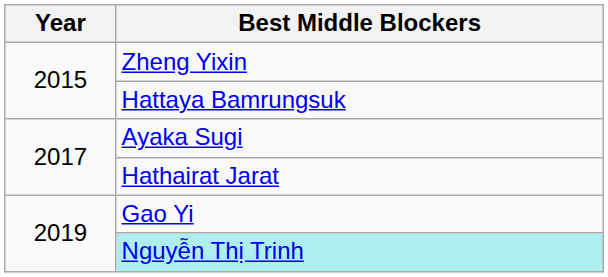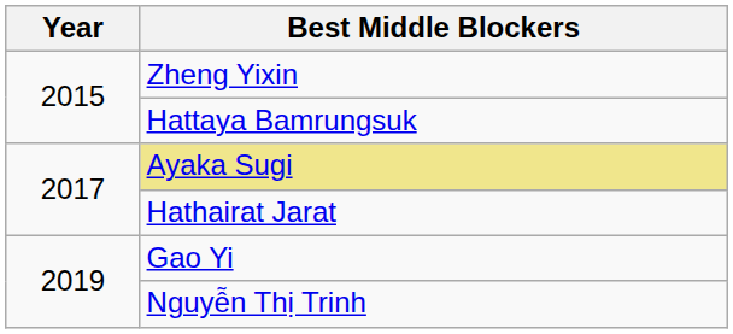Ayaka Sugi | Best Middle Blockers: no background -> khaki background
Nguyễn Thị Trinh | Best Middle Blockers: paleturquoise background -> no background
